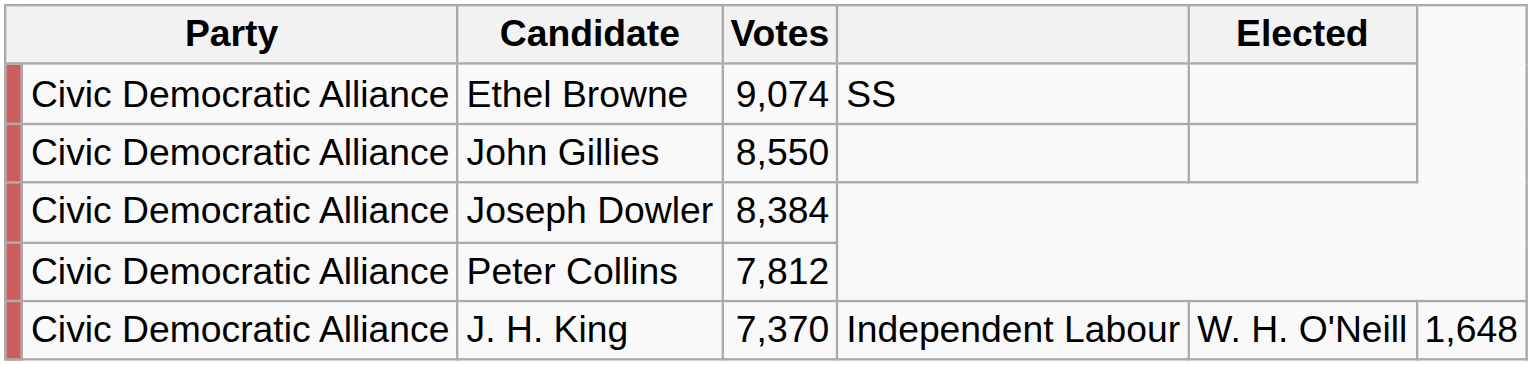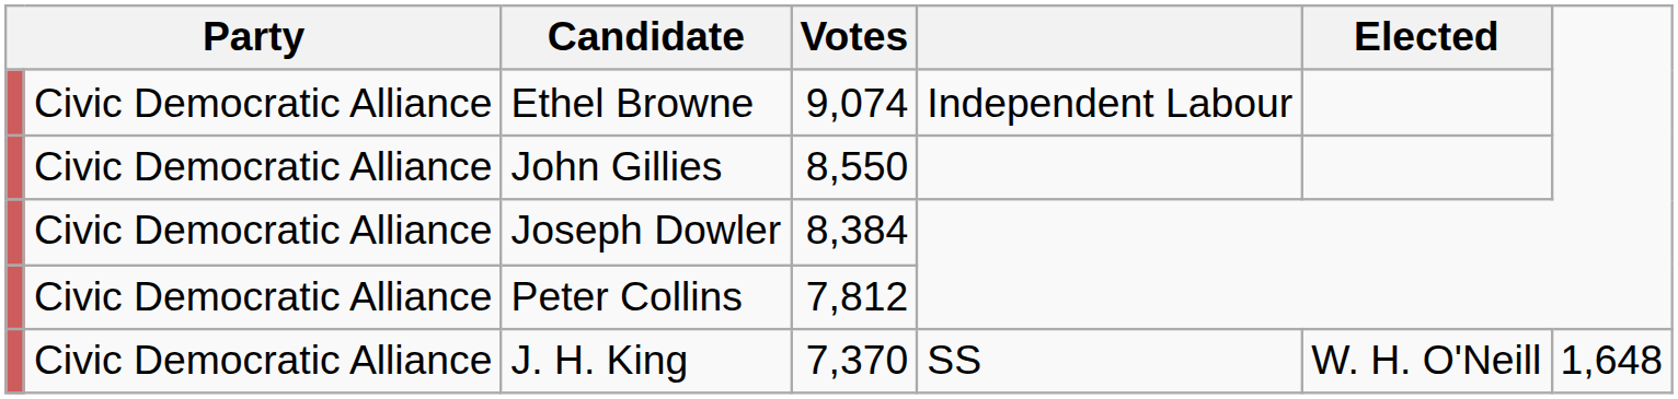Ethel Browne | column 5: SS -> Independent Labour
J. H. King | column 5: Independent Labour -> SS
